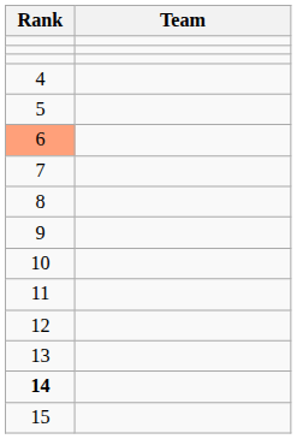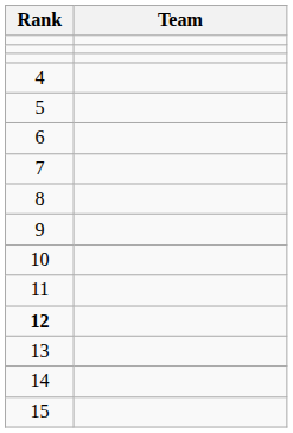row 7 | Rank: lightsalmon background -> no background
row 13 | Rank: normal -> bold
row 15 | Rank: bold -> normal
